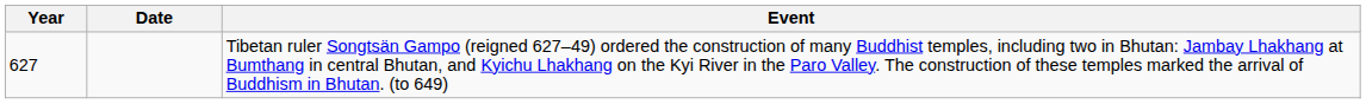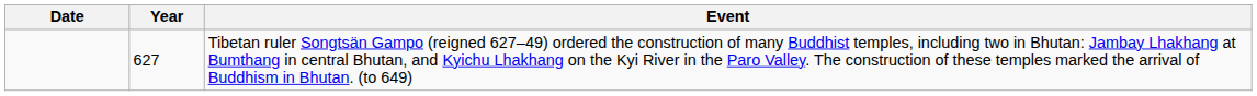columns swapped: Year <-> Date
